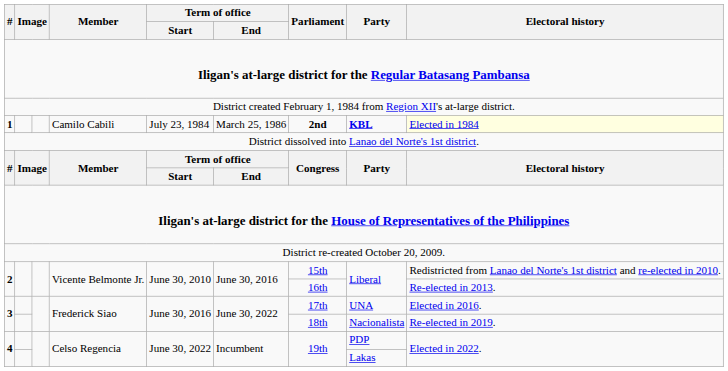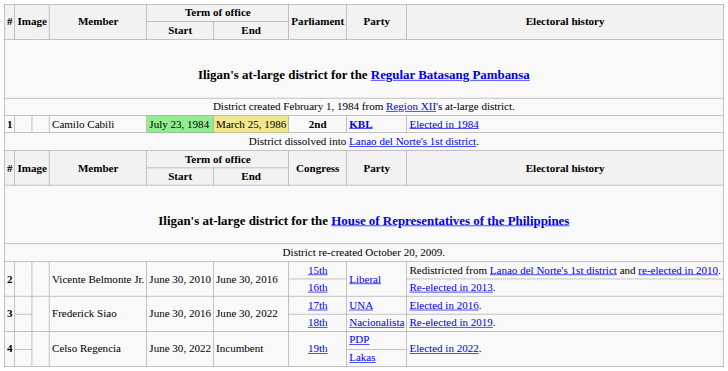1 | Term of office / Start: no background -> lightgreen background
1 | Term of office / End: no background -> khaki background
1 | Electoral history: lightyellow background -> no background
